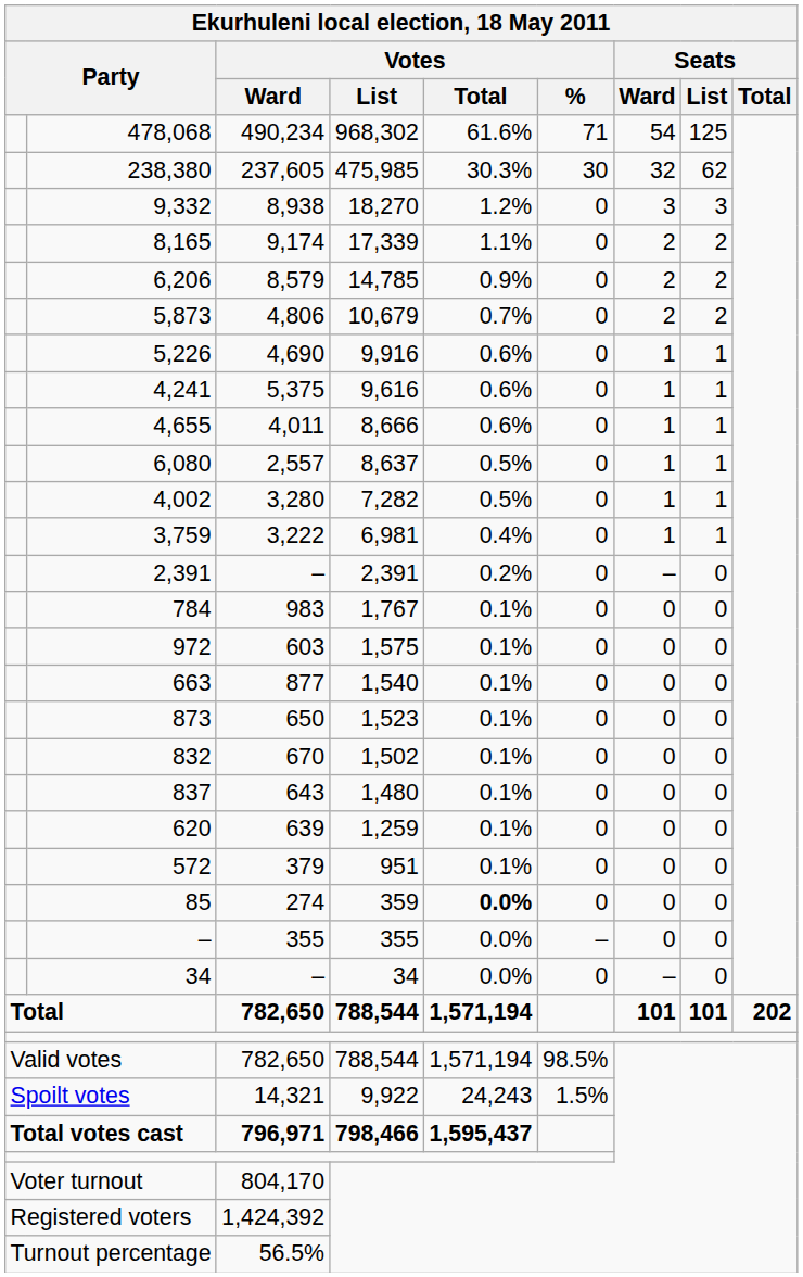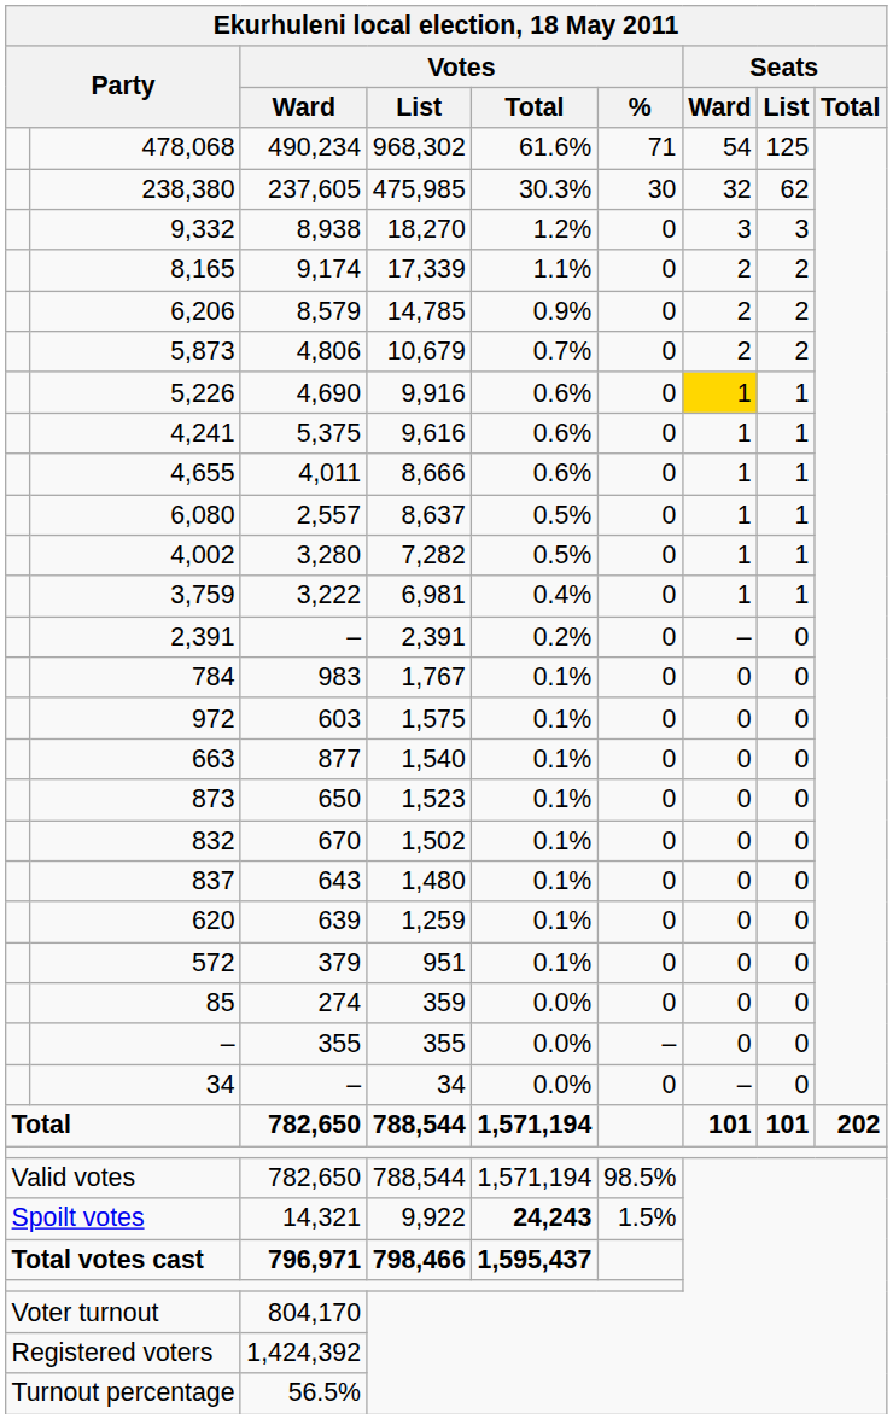5,226 | Seats / Ward: no background -> gold background
85 | Votes / Total: bold -> normal
Spoilt votes | Votes / Total: normal -> bold
